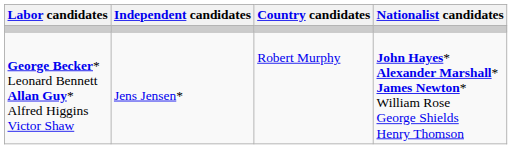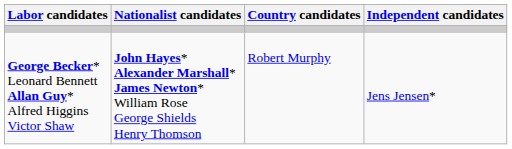columns swapped: Nationalist candidates <-> Independent candidates
